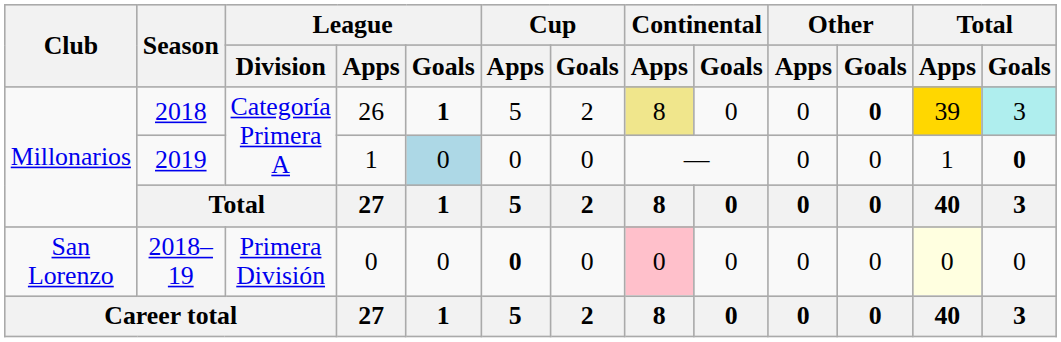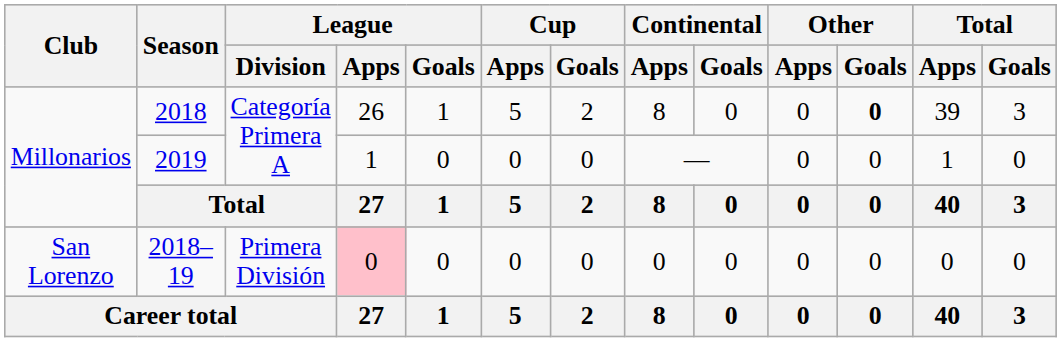2018 | League / Goals: bold -> normal
2018 | Continental / Apps: khaki background -> no background
2018 | Total / Apps: gold background -> no background
2018 | Total / Goals: paleturquoise background -> no background
2019 | League / Goals: lightblue background -> no background
2019 | Total / Goals: bold -> normal
2018–19 | League / Apps: no background -> pink background
2018–19 | Cup / Apps: bold -> normal
2018–19 | Continental / Apps: pink background -> no background
2018–19 | Total / Apps: lightyellow background -> no background
